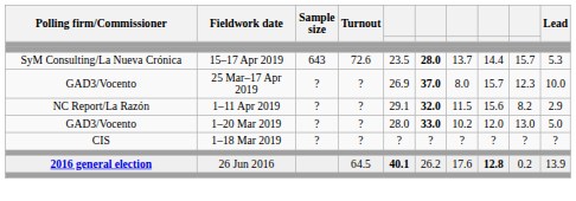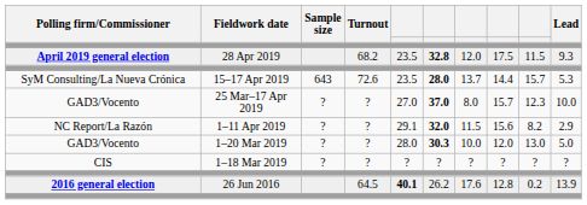+ row: April 2019 general election | 28 Apr 2019 | 68.2 | 23.5 | 32.8 | 12.0 | 17.5 | 11.5 | 9.3
25 Mar–17 Apr 2019 | column 5: 26.9 -> 27.0
1–20 Mar 2019 | column 6: 33.0 -> 30.3
1–20 Mar 2019 | column 7: 10.2 -> 10.0
26 Jun 2016 | column 8: bold -> normal
